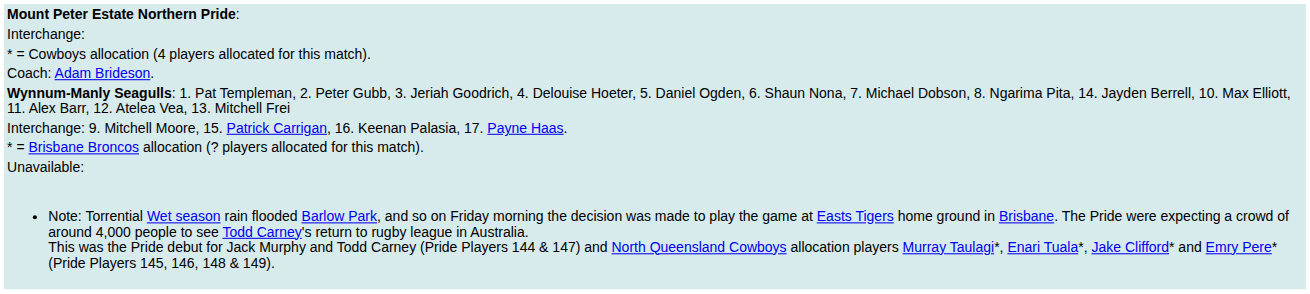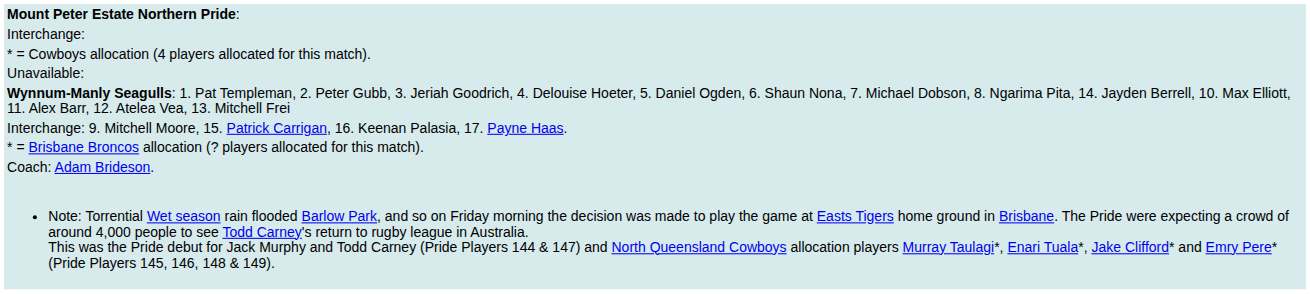row 4 | column 1: Coach: Adam Brideson. -> Unavailable:
row 8 | column 1: Unavailable: -> Coach: Adam Brideson.
